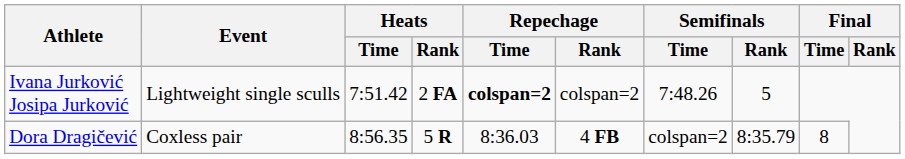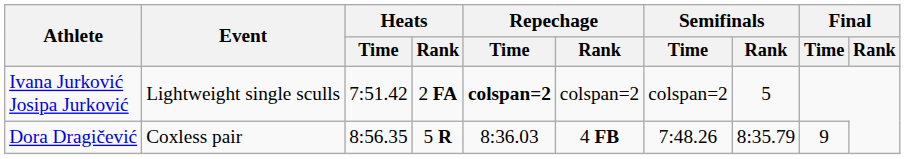Ivana Jurković Josipa Jurković | Semifinals / Time: 7:48.26 -> colspan=2
Dora Dragičević | Semifinals / Time: colspan=2 -> 7:48.26
Dora Dragičević | Final / Time: 8 -> 9
